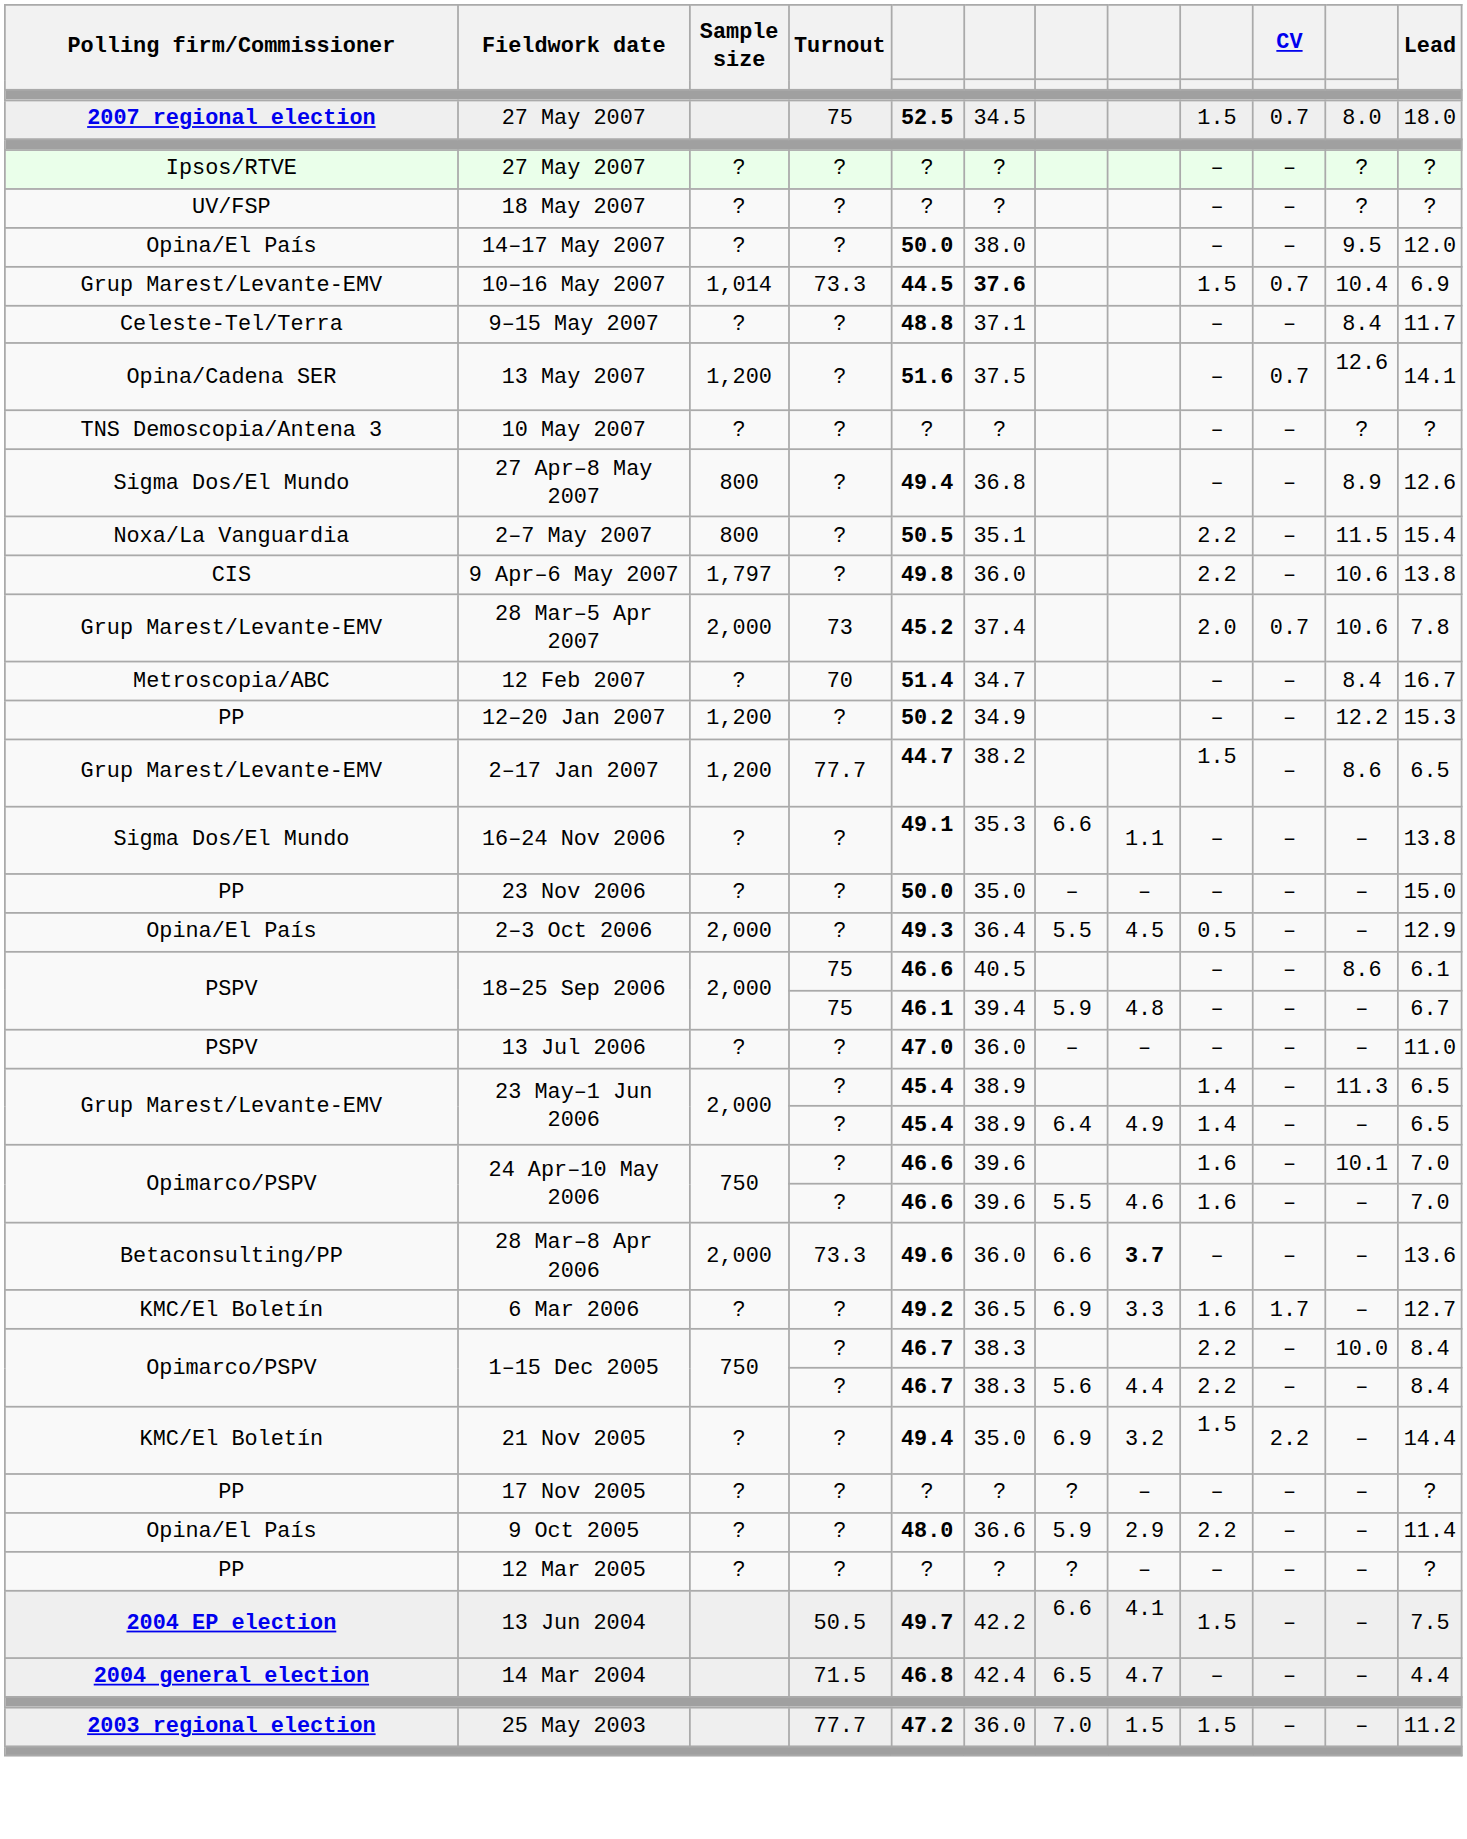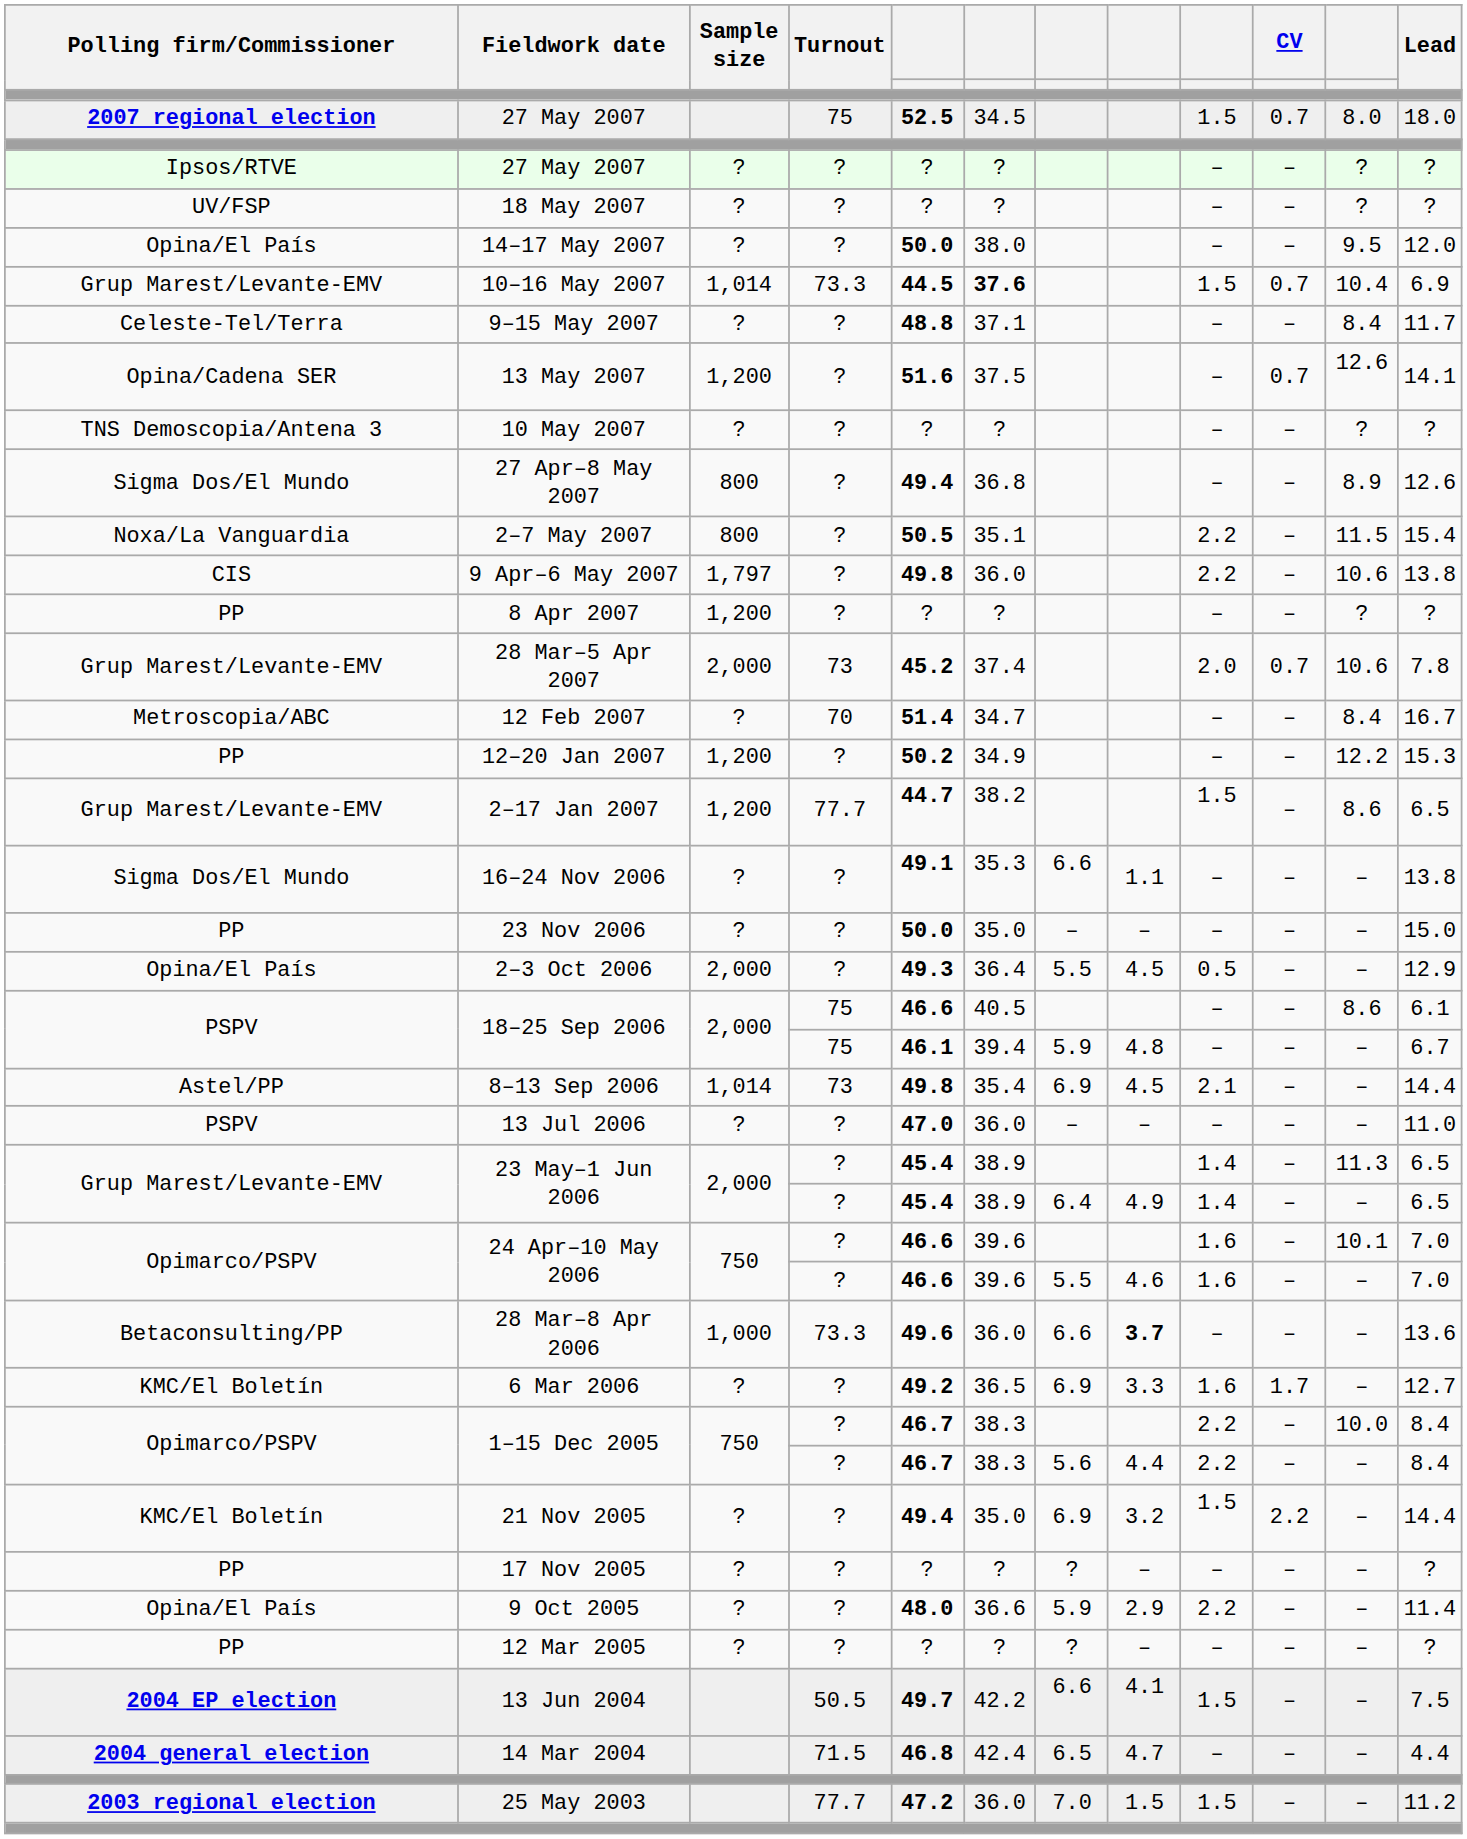+ row: PP | 8 Apr 2007 | 1,200 | ? | ? | ? | – | – | ? | ?
+ row: Astel/PP | 8–13 Sep 2006 | 1,014 | 73 | 49.8 | 35.4 | 6.9 | 4.5 | 2.1 | – | – | 14.4
28 Mar–8 Apr 2006 | Sample size: 2,000 -> 1,000
